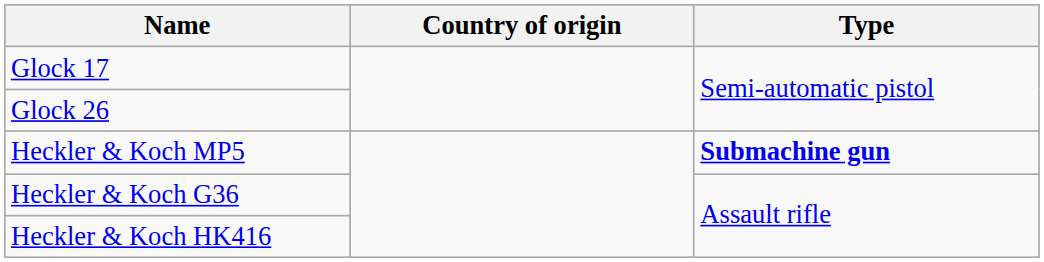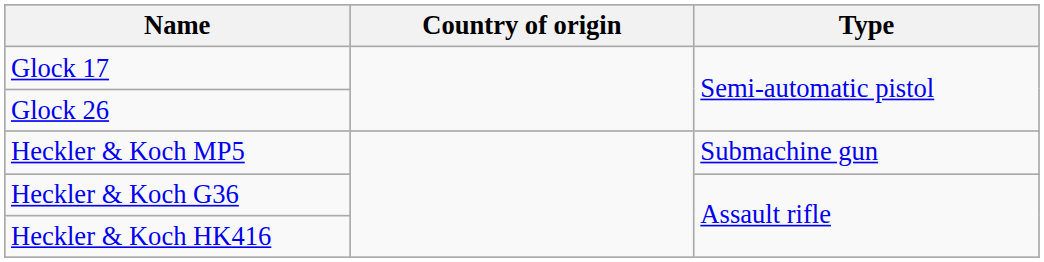Heckler & Koch MP5 | Type: bold -> normal
